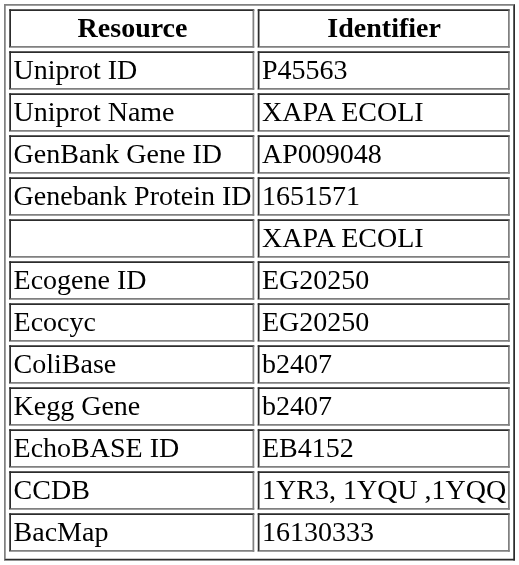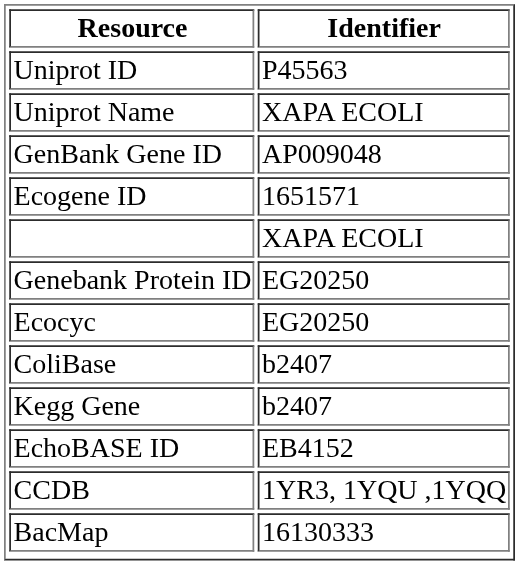row 5 | Resource: Genebank Protein ID -> Ecogene ID
row 7 | Resource: Ecogene ID -> Genebank Protein ID
